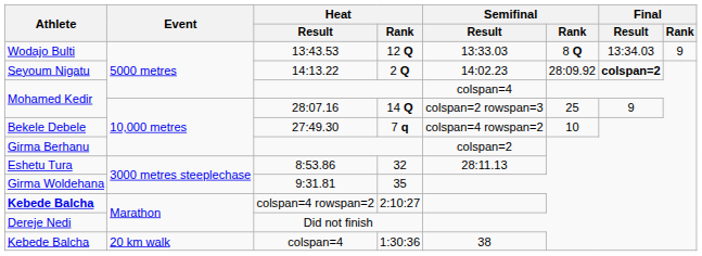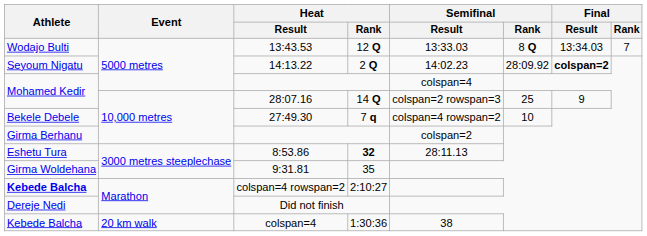13:43.53 | Final / Rank: 9 -> 7
8:53.86 | Heat / Rank: normal -> bold
